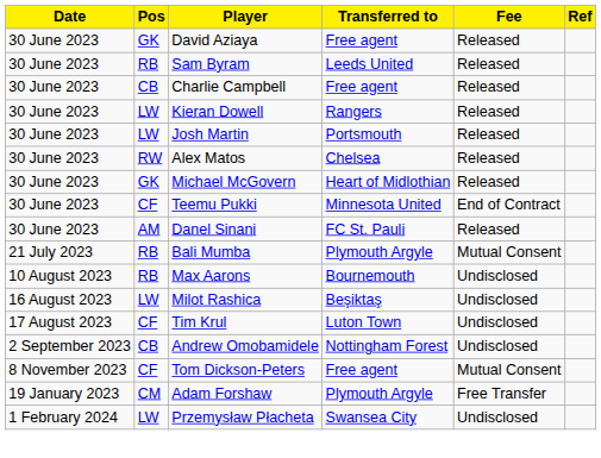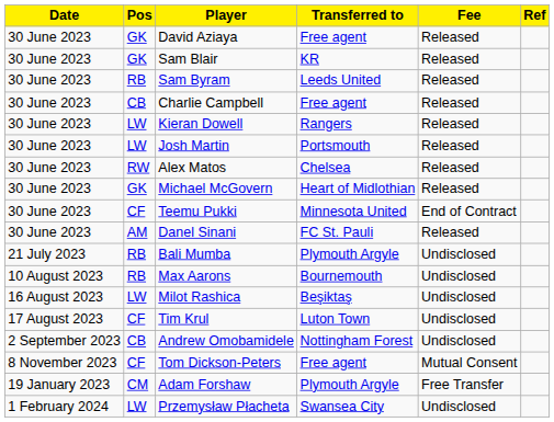+ row: 30 June 2023 | GK | Sam Blair | KR | Released
Bali Mumba | Fee: Mutual Consent -> Undisclosed
